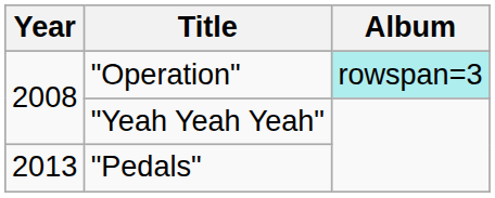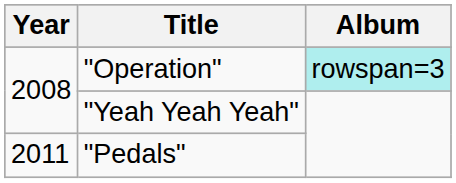"Pedals" | Year: 2013 -> 2011
